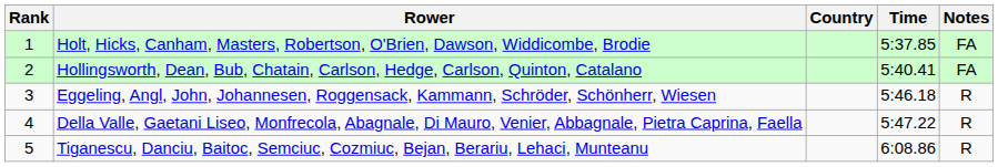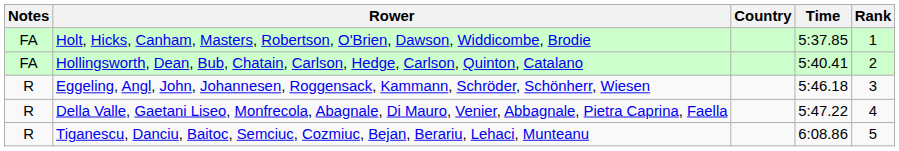columns swapped: Rank <-> Notes
